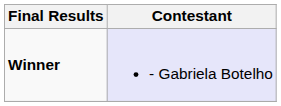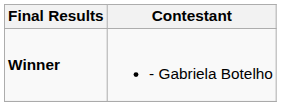Winner | Contestant: lavender background -> no background
